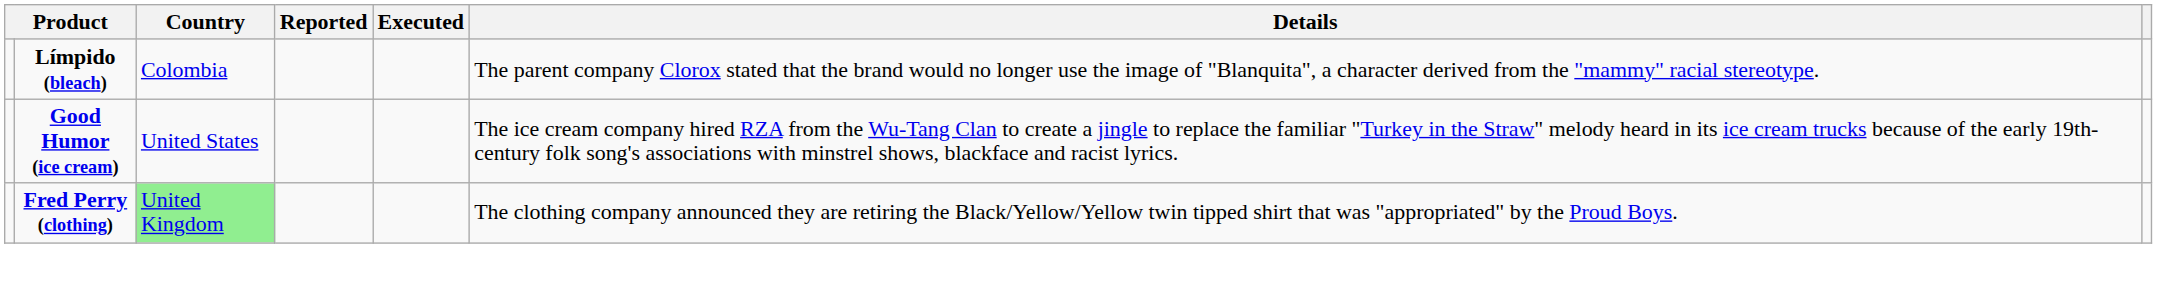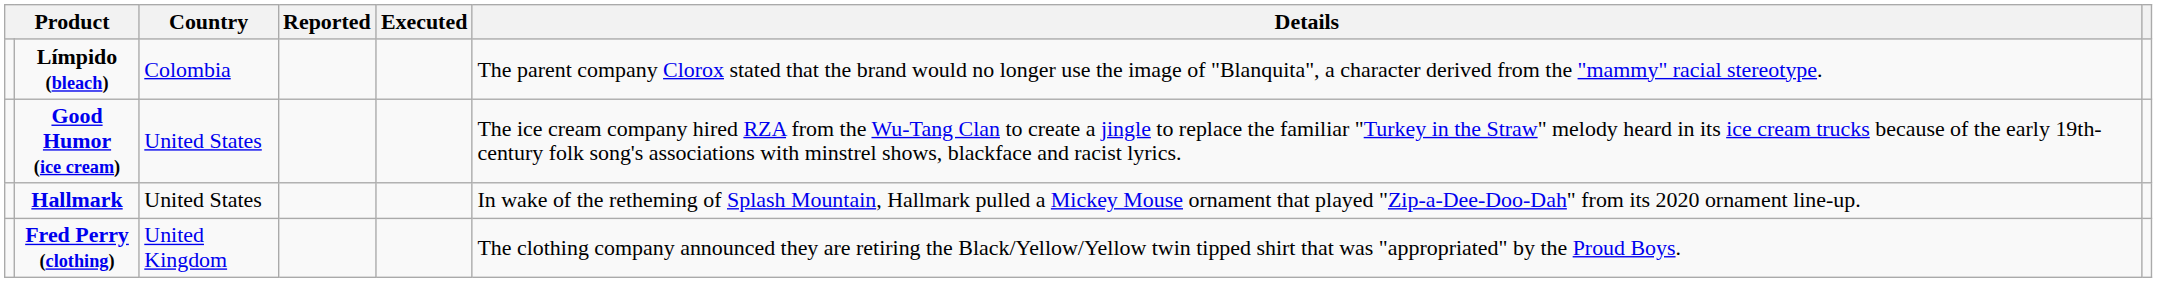+ row: Hallmark | United States | In wake of the retheming of Splash Mountain, Hallmark pulled a Mickey Mouse ornament that played "Zip-a-Dee-Doo-Dah" from its 2020 ornament line-up.
Fred Perry (clothing) | Country: lightgreen background -> no background
